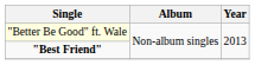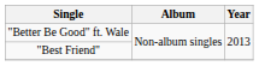"Better Be Good" ft. Wale | Single: lightyellow background -> no background
"Best Friend" | Single: bold -> normal
